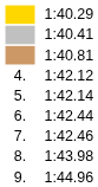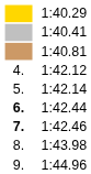1:42.44 | column 1: normal -> bold
1:42.46 | column 1: normal -> bold
